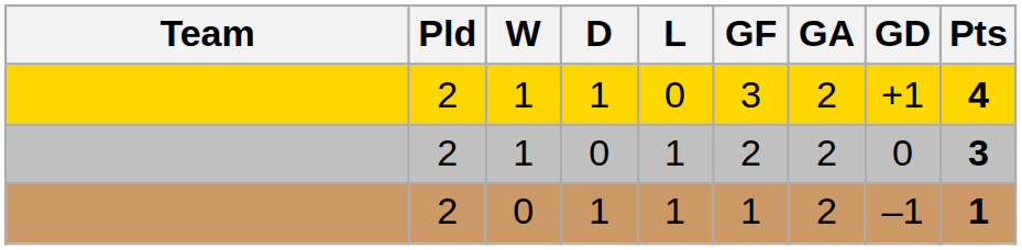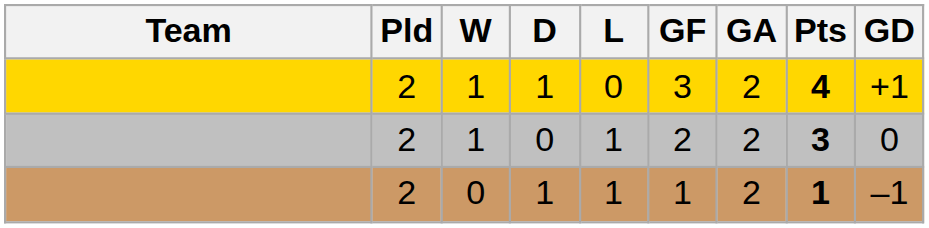columns swapped: GD <-> Pts
